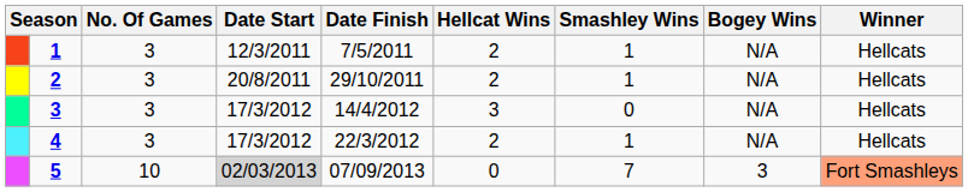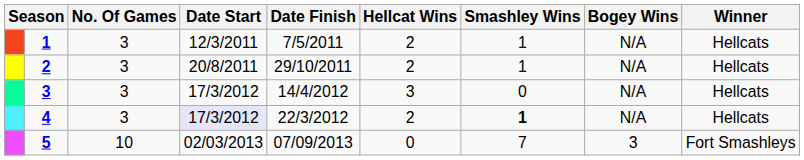4 | Date Start: no background -> lavender background
4 | Smashley Wins: normal -> bold
5 | Date Start: lightgrey background -> no background
5 | Winner: lightsalmon background -> no background
